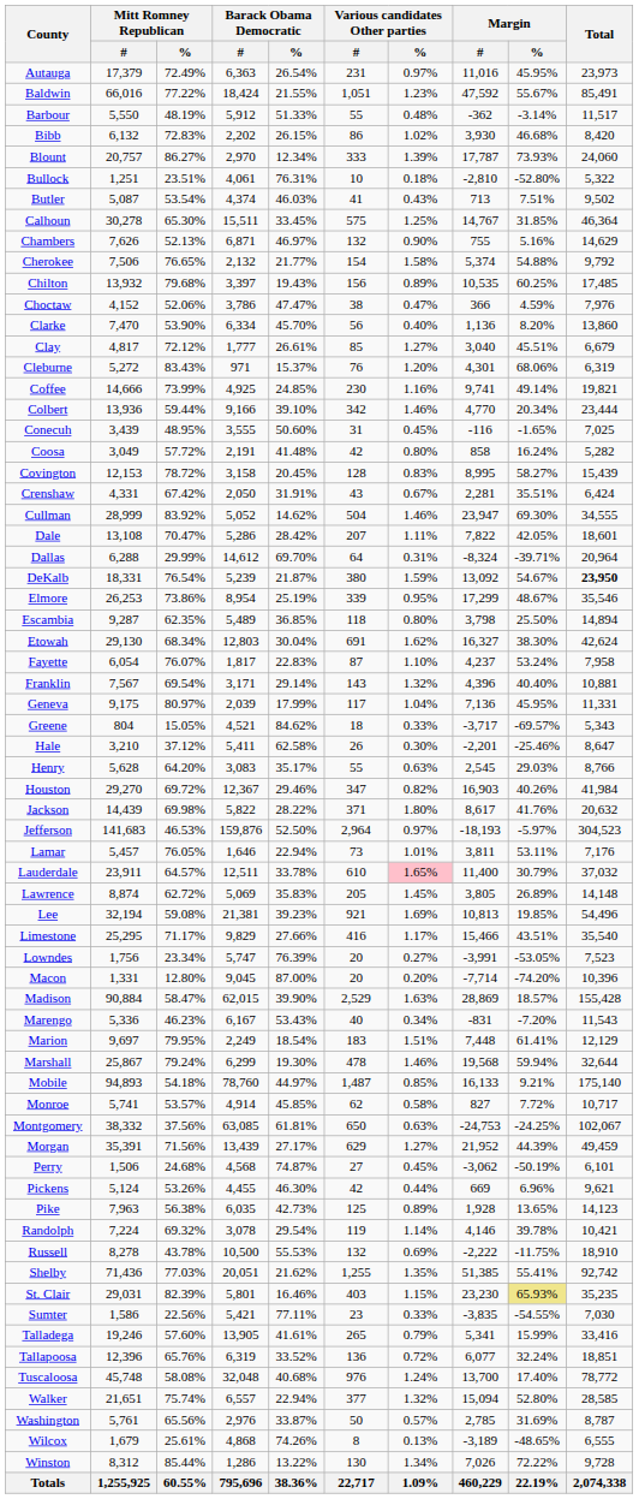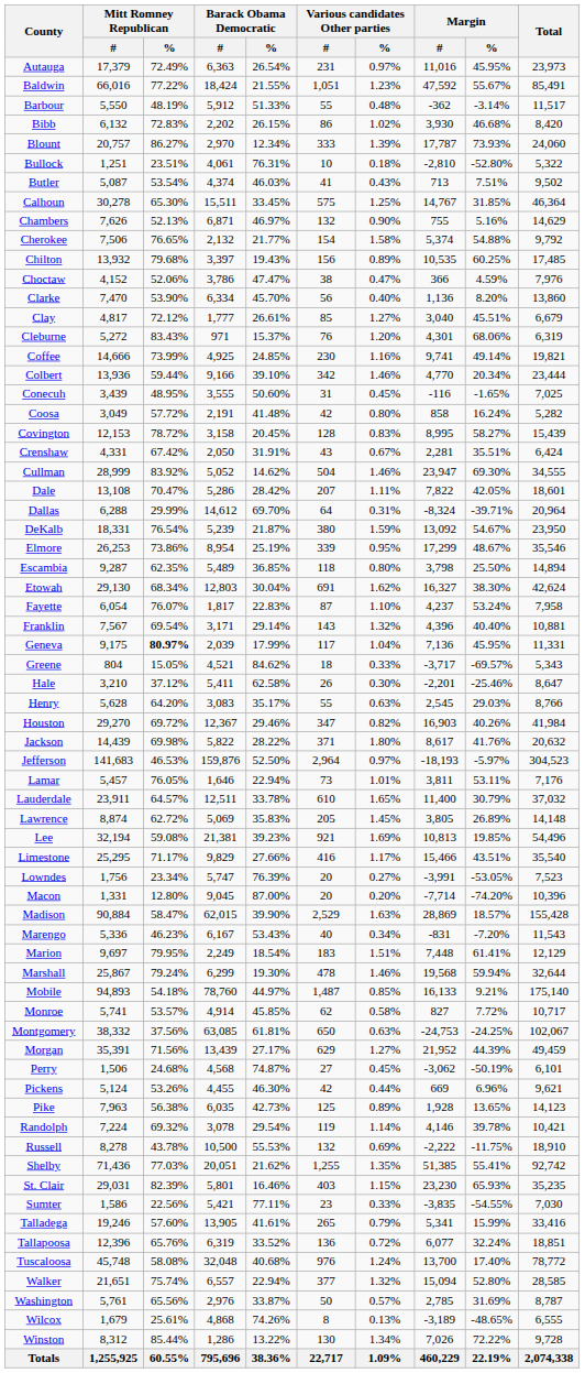DeKalb | Total: bold -> normal
Geneva | Mitt Romney Republican / %: normal -> bold
Lauderdale | Various candidates Other parties / %: pink background -> no background
St. Clair | Margin / %: khaki background -> no background
